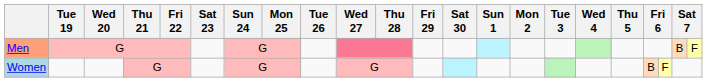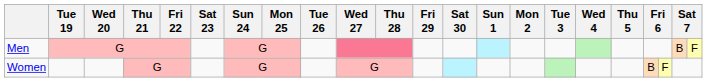Men | column 1: lightsalmon background -> no background
Women | column 1: lightblue background -> no background
